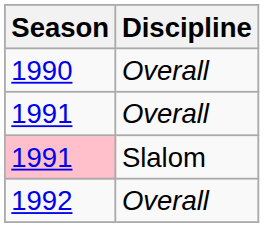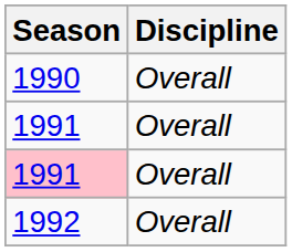row 4 | Discipline: Slalom -> Overall
